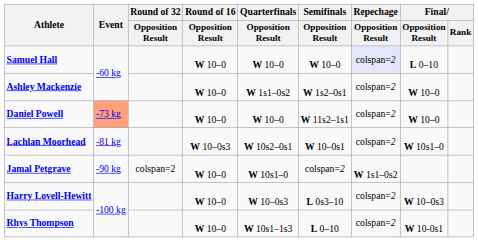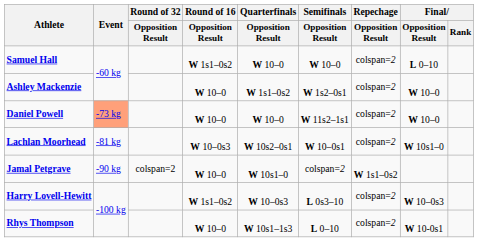Samuel Hall | Round of 16 / Opposition Result: W 10–0 -> W 1s1–0s2
Samuel Hall | Repechage / Opposition Result: lavender background -> no background
Harry Lovell-Hewitt | Round of 16 / Opposition Result: W 10–0 -> W 1s1–0s2
